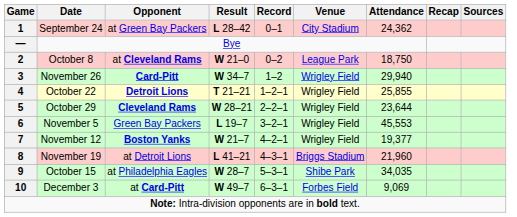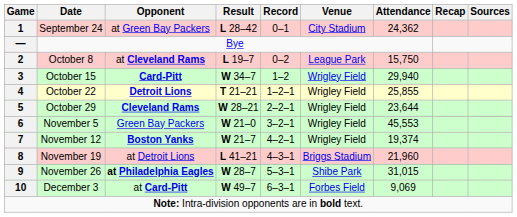2 | Result: W 21–0 -> L 19–7
2 | Attendance: 18,750 -> 15,750
3 | Date: November 26 -> October 15
6 | Result: L 19–7 -> W 21–0
7 | Attendance: 19,377 -> 19,374
9 | Date: October 15 -> November 26
9 | Opponent: normal -> bold
9 | Attendance: 34,035 -> 31,015
